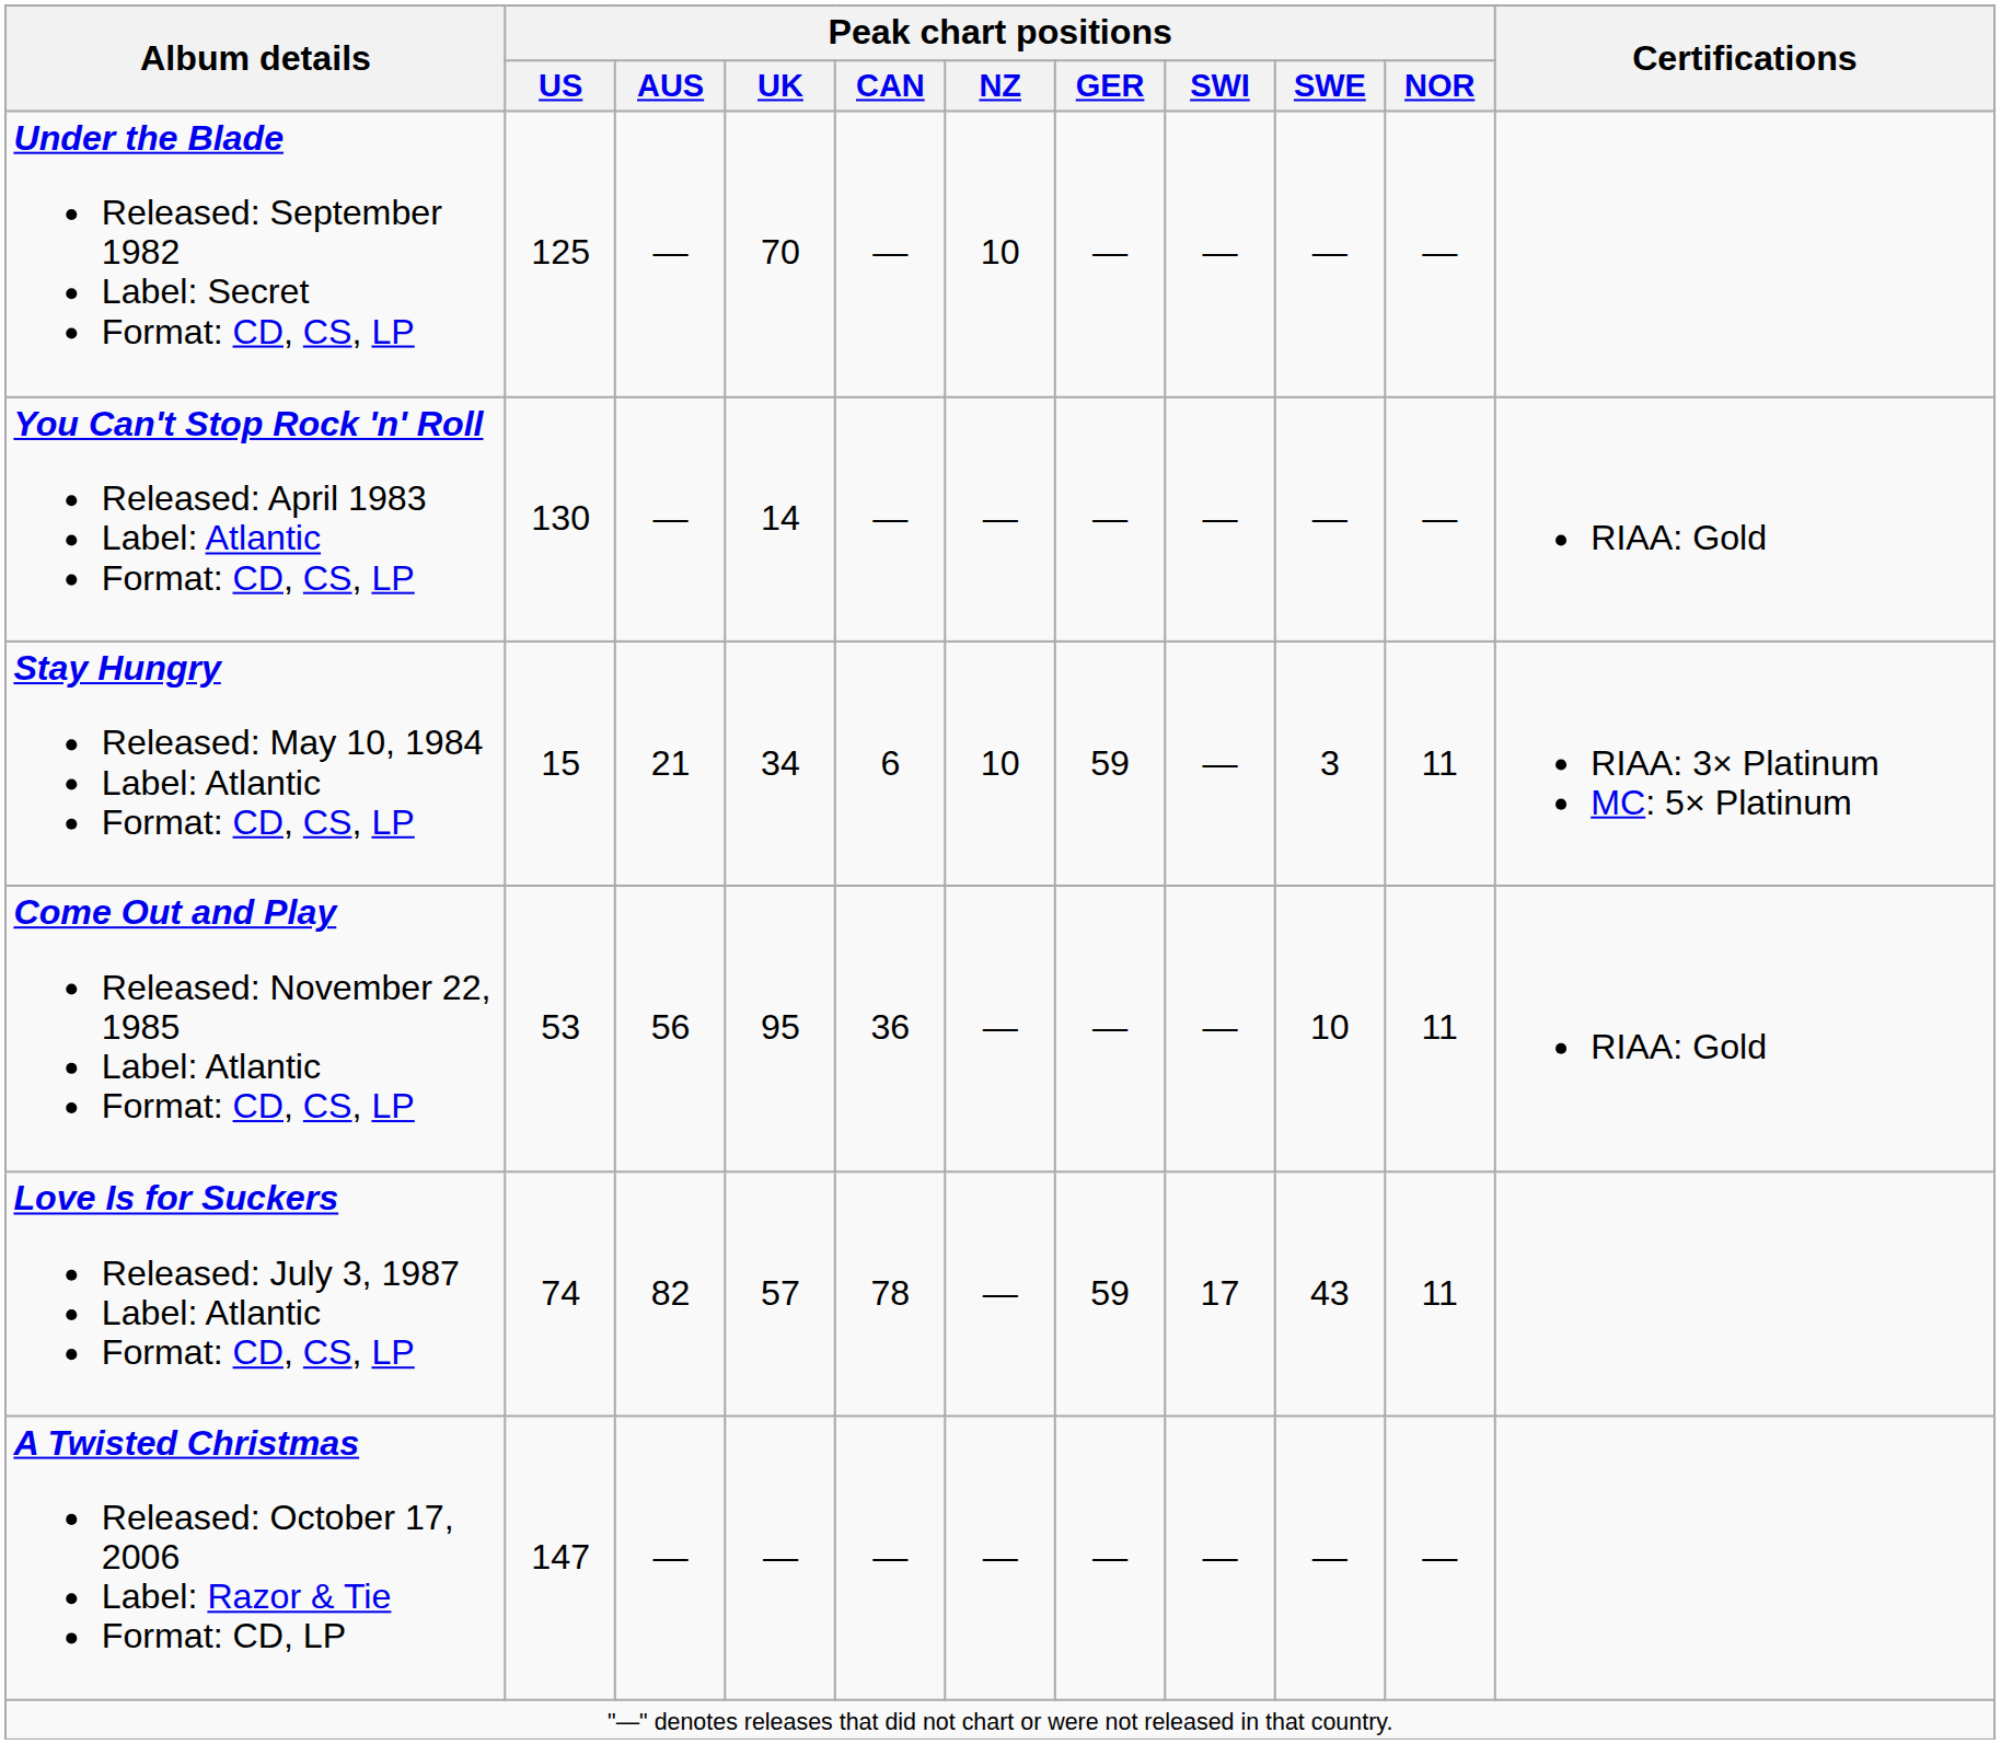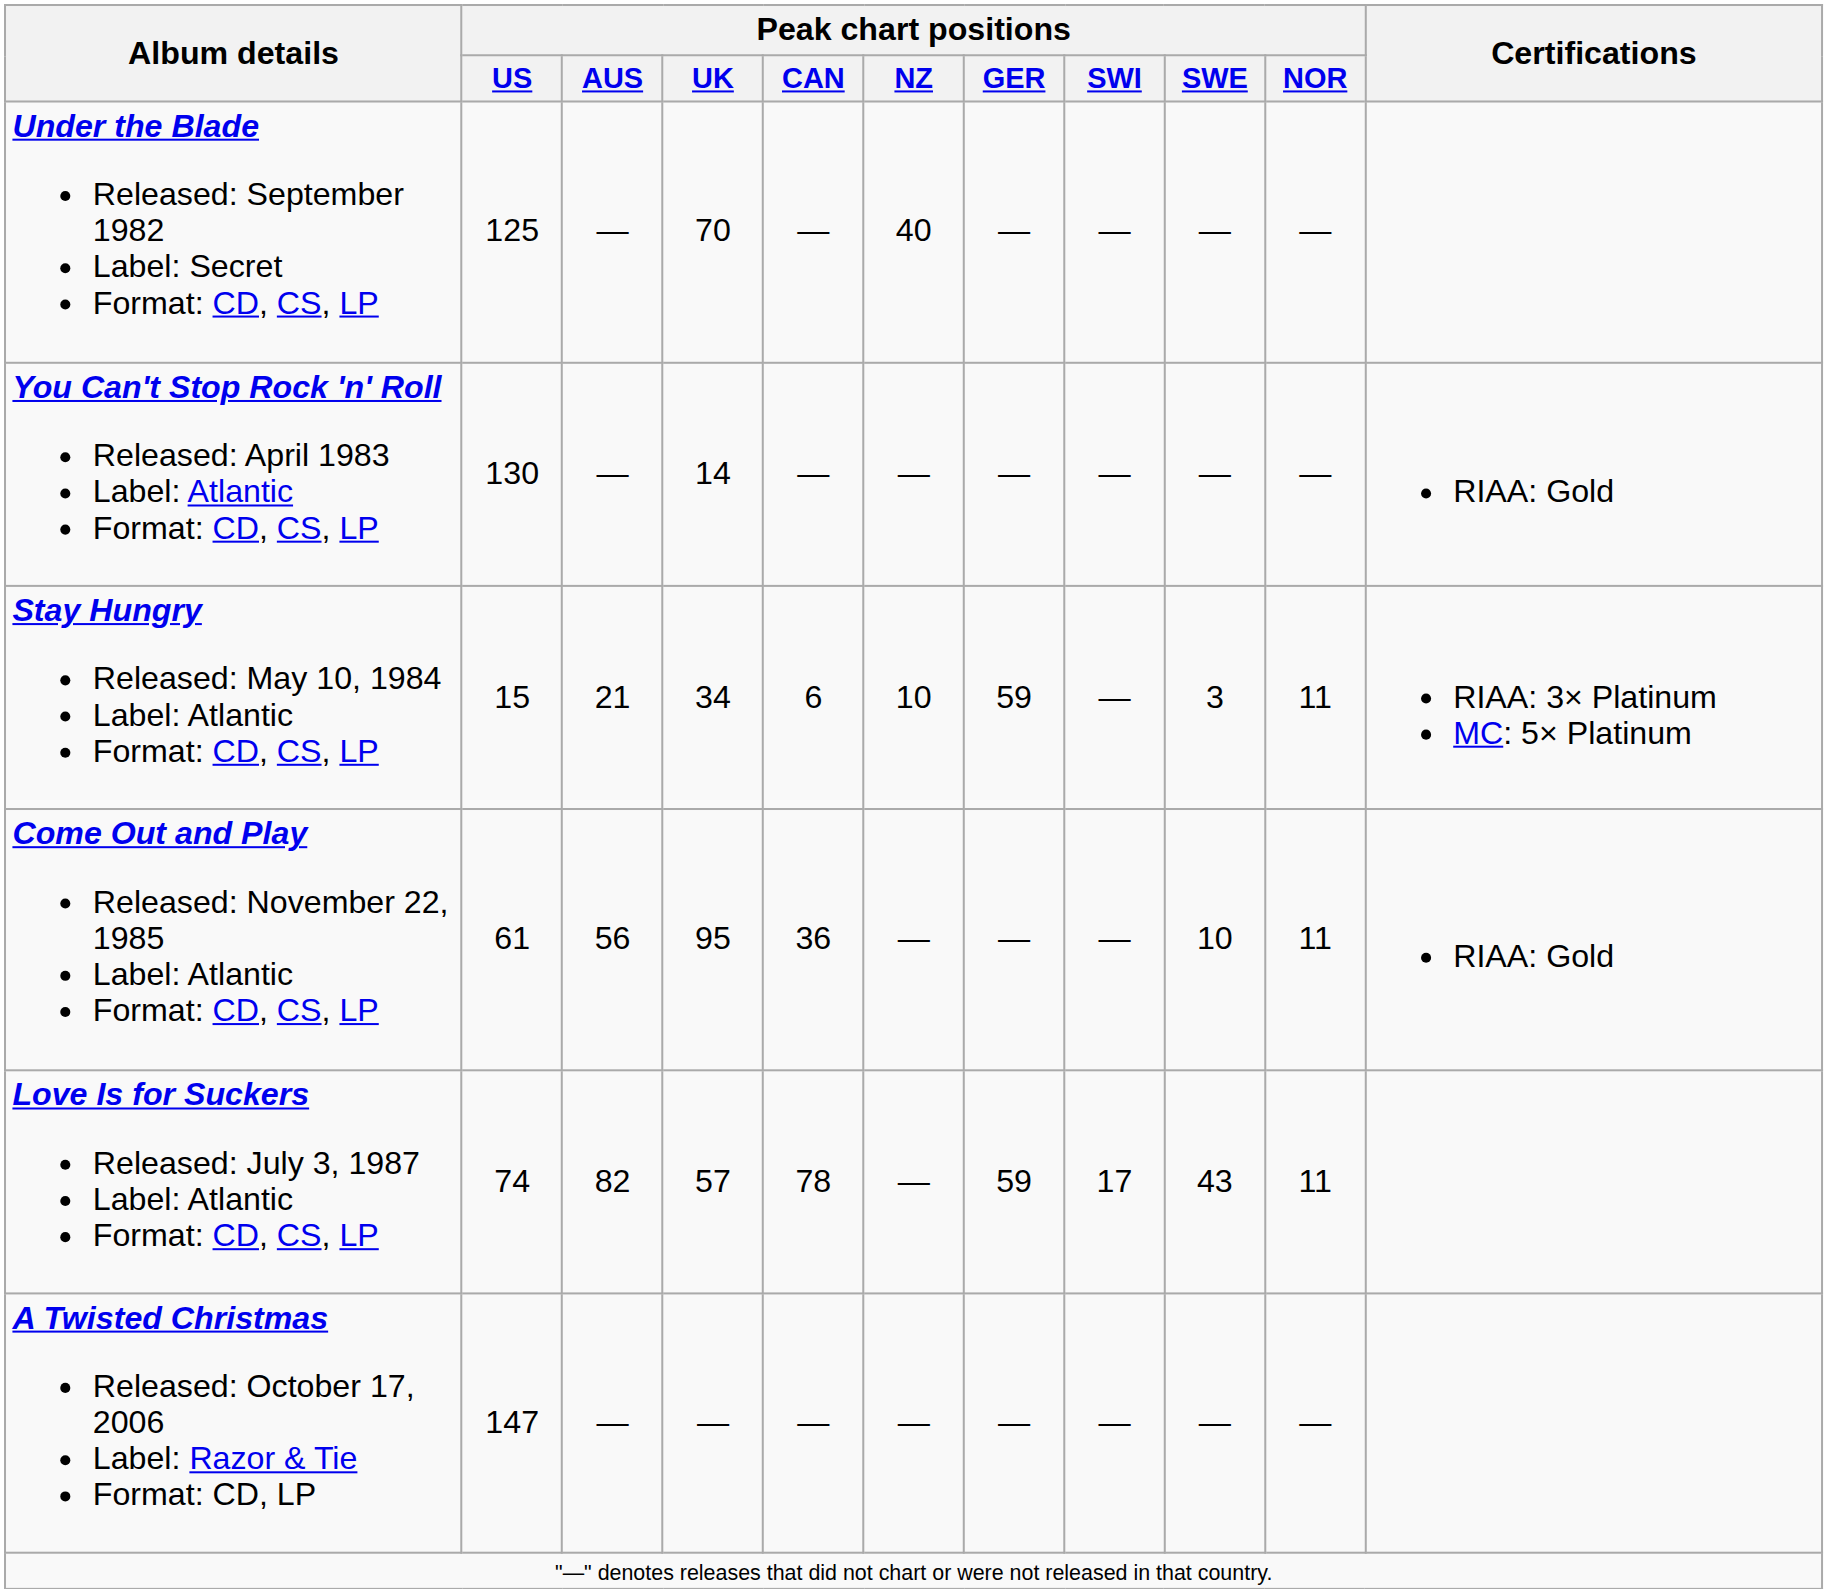row 3 | Peak chart positions / NZ: 10 -> 40
row 6 | Peak chart positions / US: 53 -> 61
